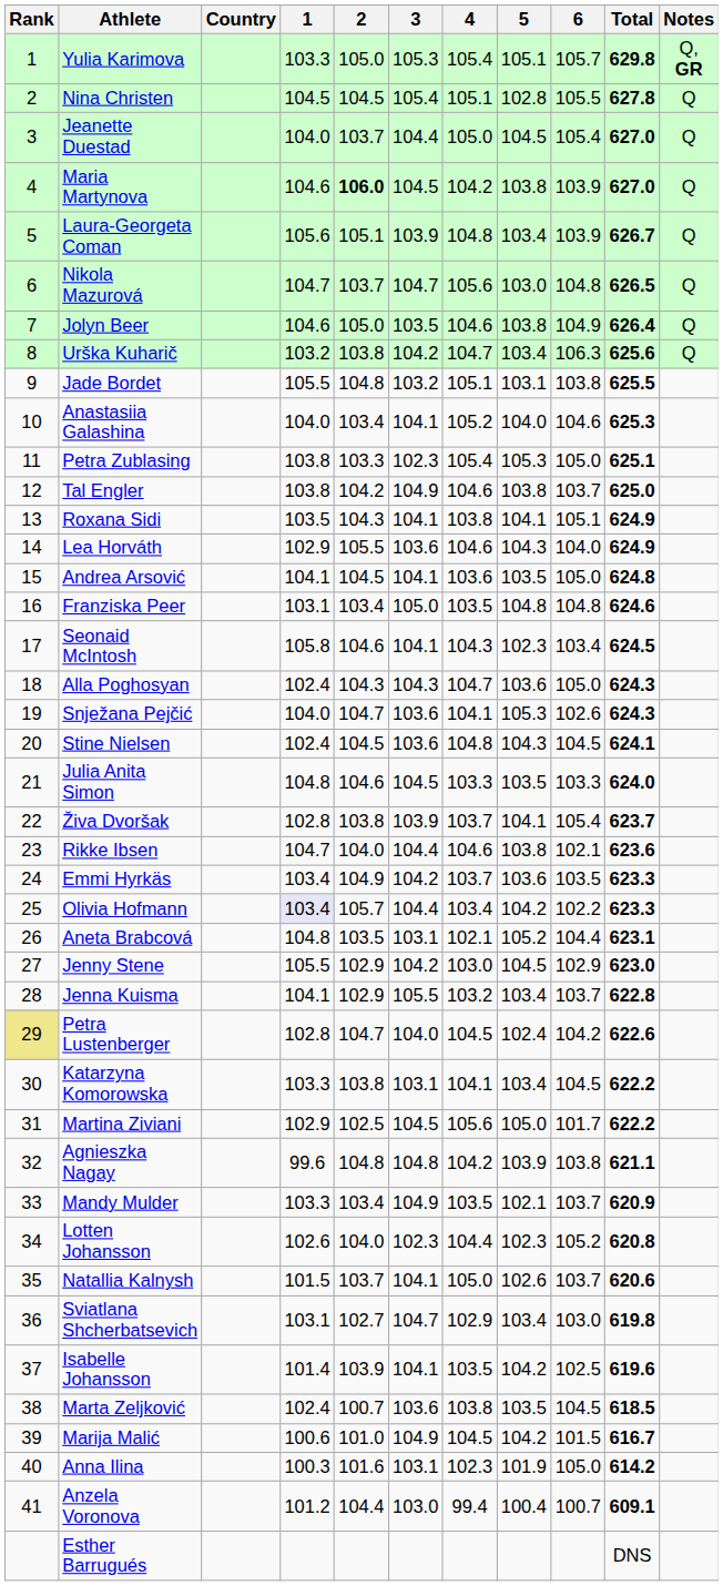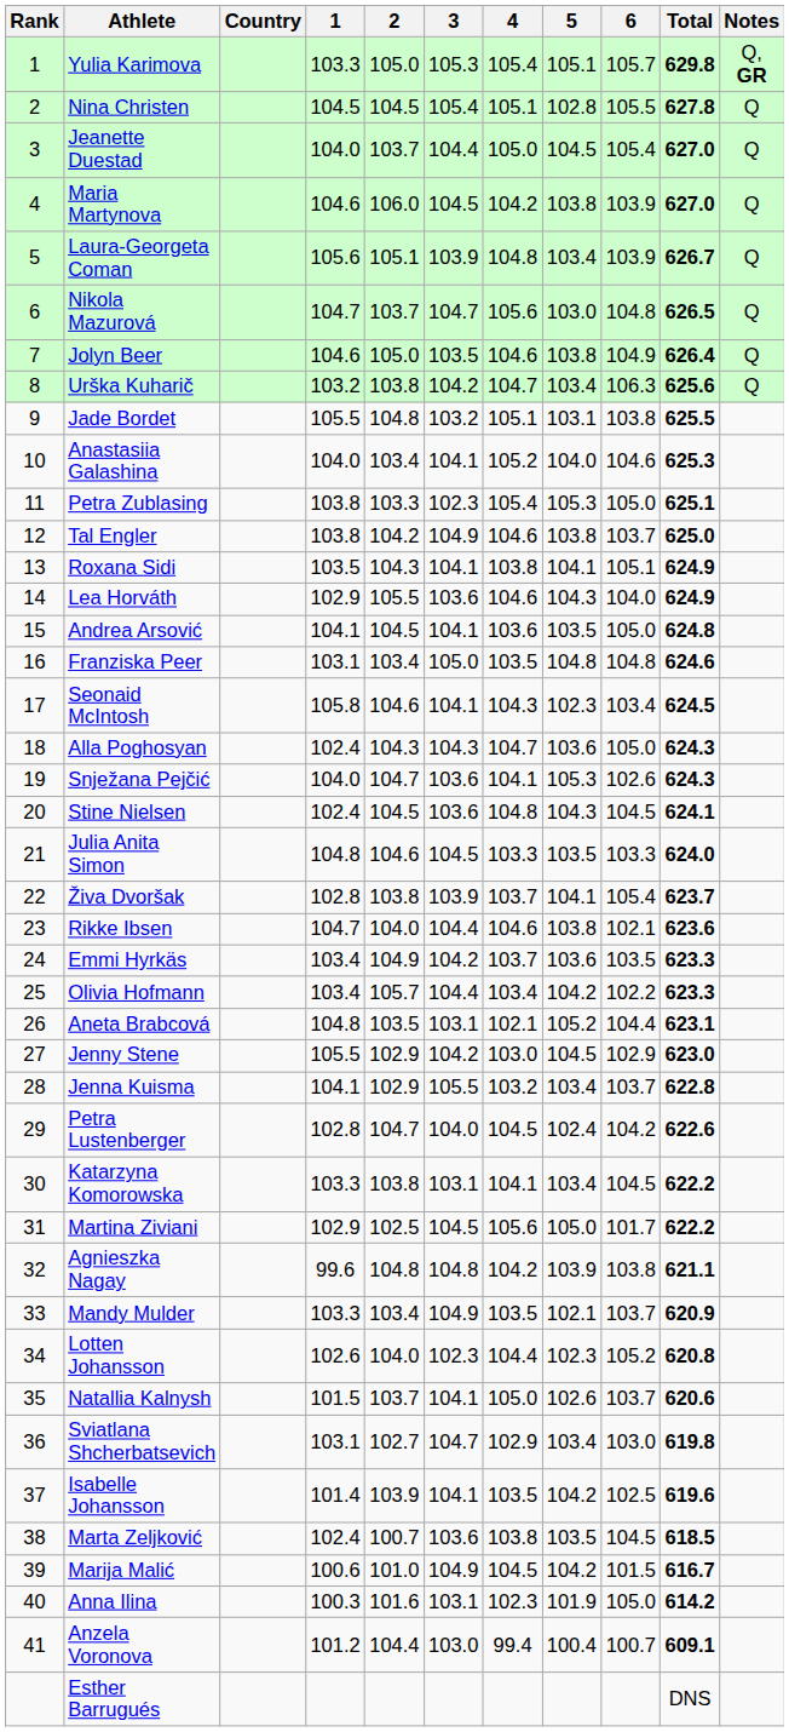Maria Martynova | 2: bold -> normal
Olivia Hofmann | 1: lavender background -> no background
Petra Lustenberger | Rank: khaki background -> no background
